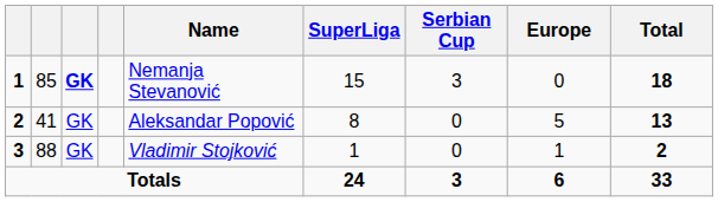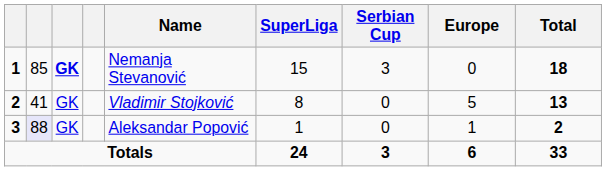row 3 | Name: Aleksandar Popović -> Vladimir Stojković
row 4 | column 2: no background -> lavender background
row 4 | Name: Vladimir Stojković -> Aleksandar Popović
